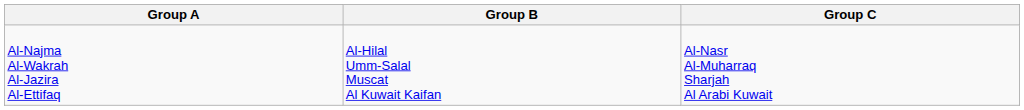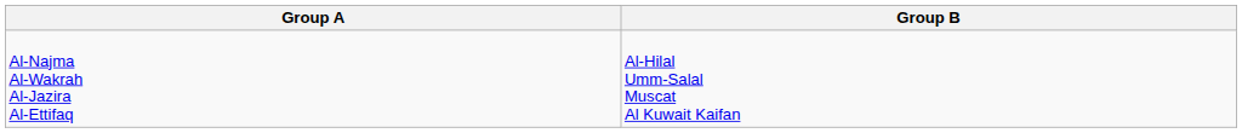- column: Group C | Al-Nasr Al-Muharraq Sharjah Al Arabi Kuwait
